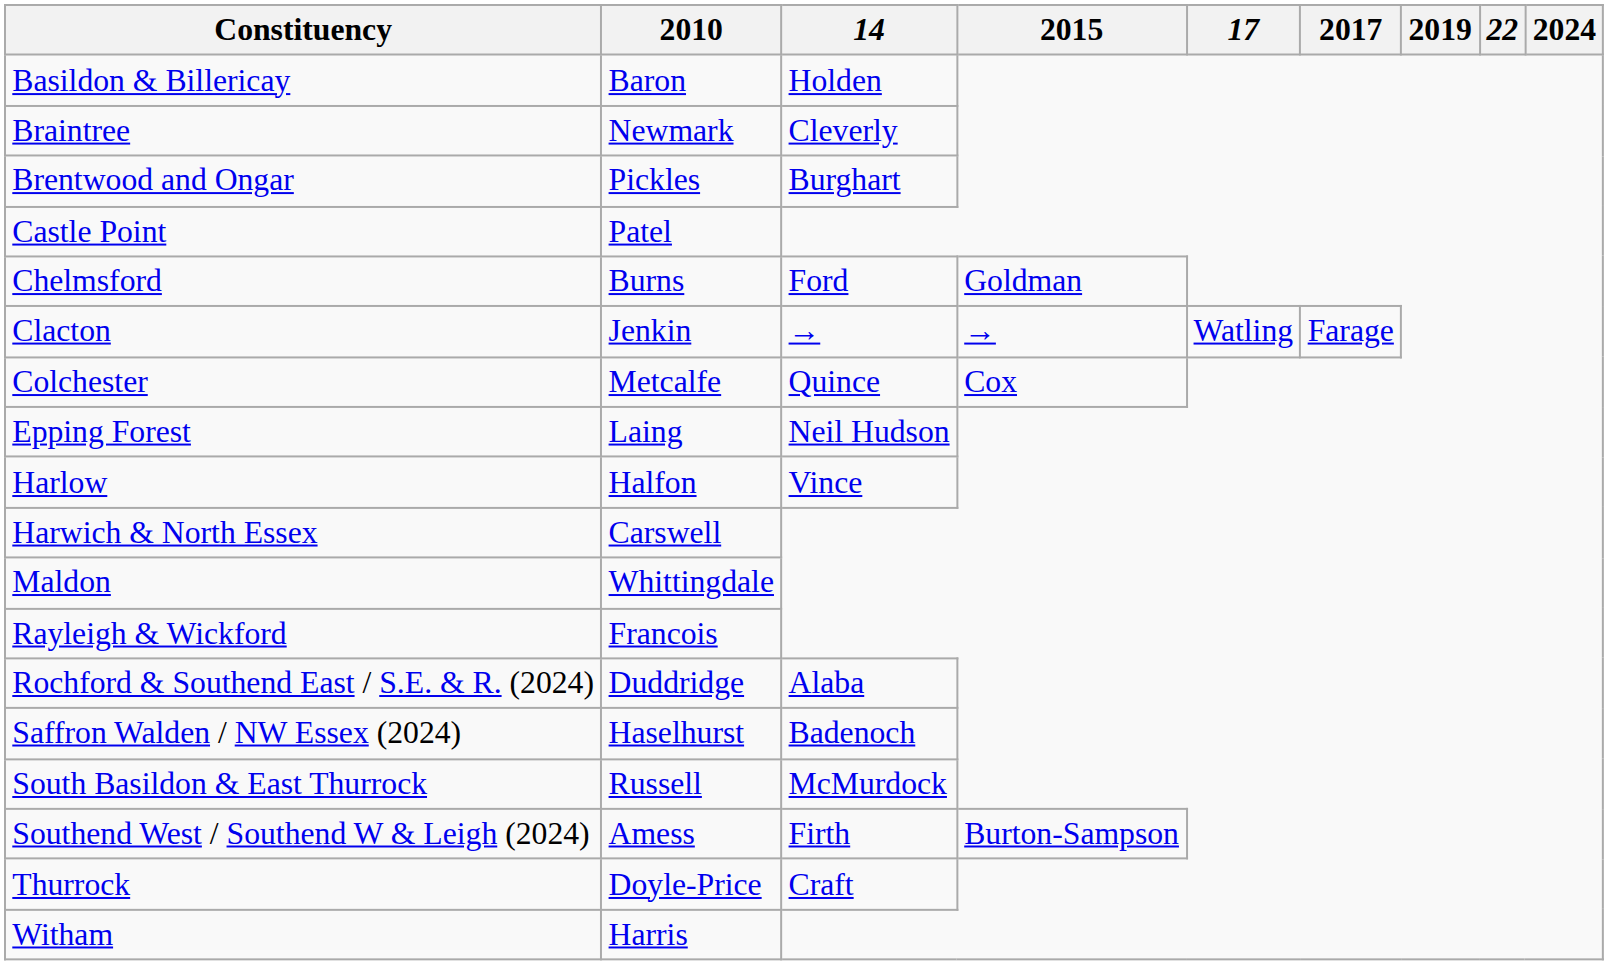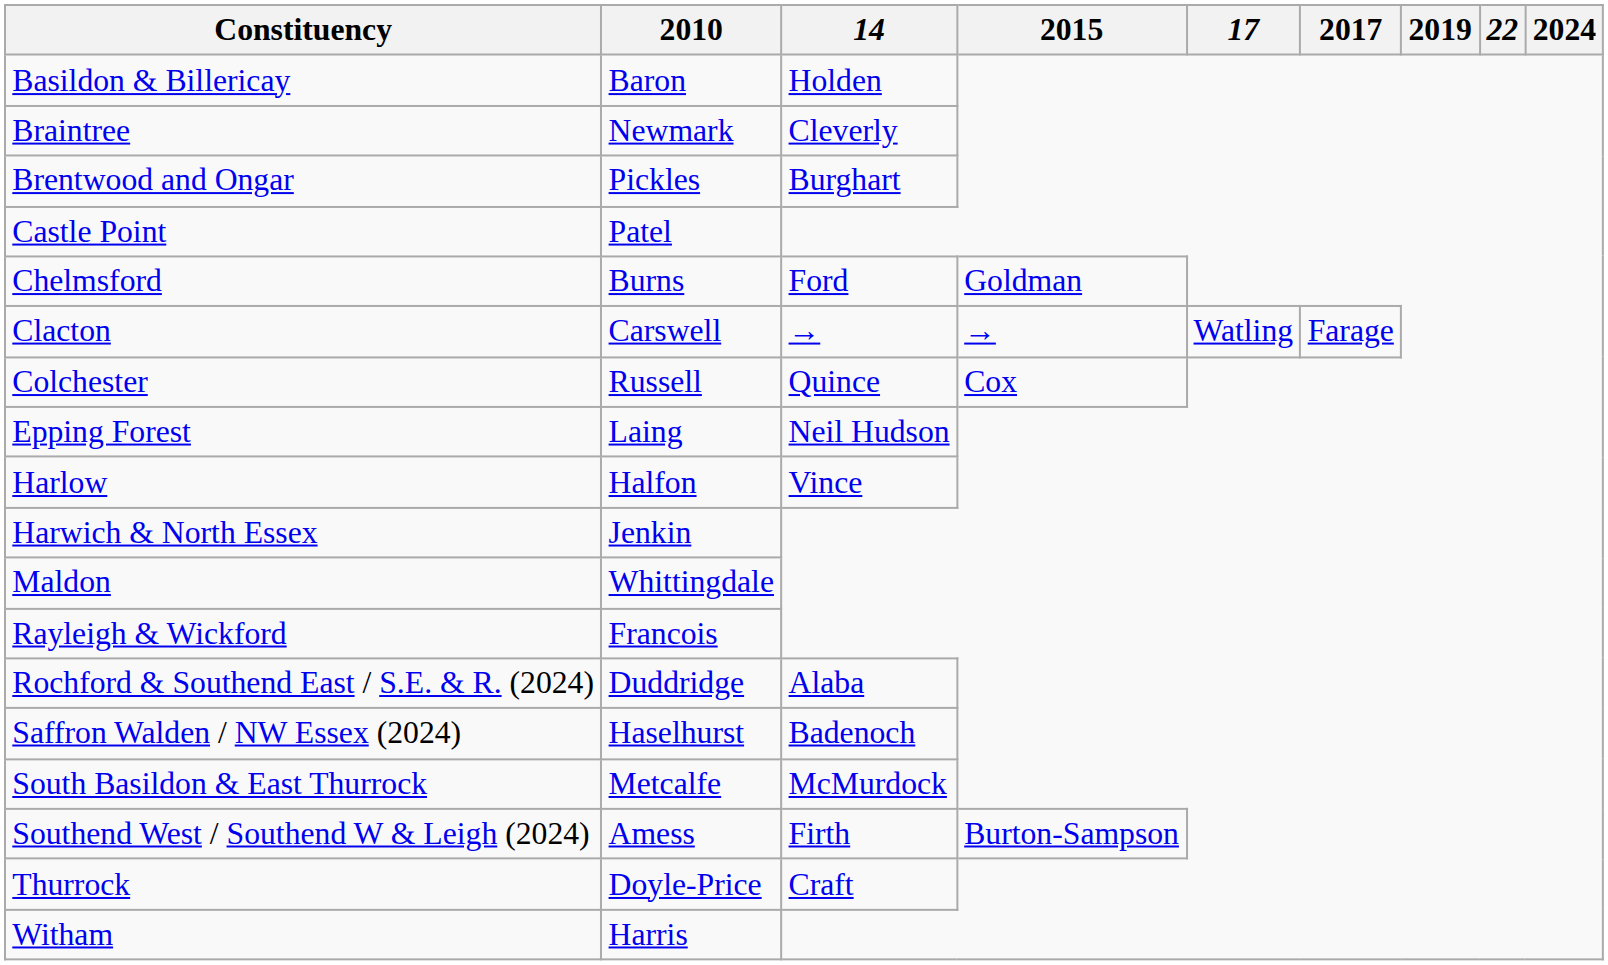Clacton | 2010: Jenkin -> Carswell
Colchester | 2010: Metcalfe -> Russell
Harwich & North Essex | 2010: Carswell -> Jenkin
South Basildon & East Thurrock | 2010: Russell -> Metcalfe
